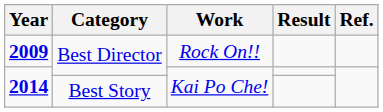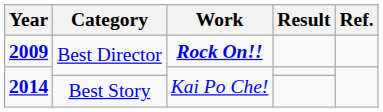2009 | Work: normal -> bold
